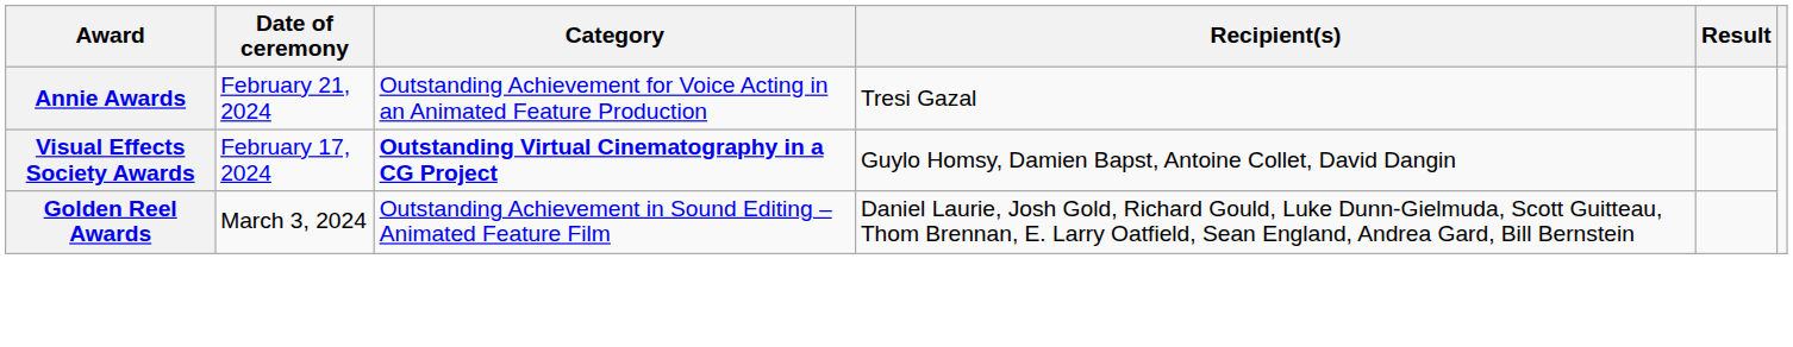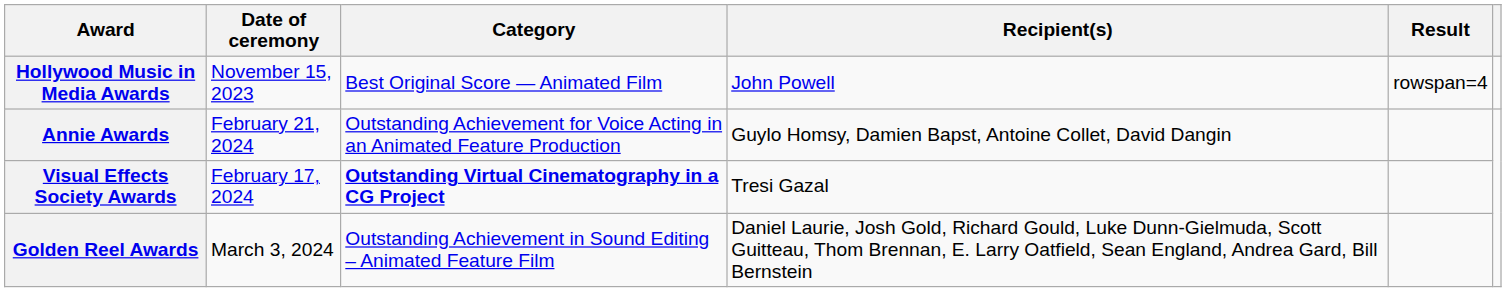+ row: Hollywood Music in Media Awards | November 15, 2023 | Best Original Score — Animated Film | John Powell | rowspan=4
Annie Awards | Recipient(s): Tresi Gazal -> Guylo Homsy, Damien Bapst, Antoine Collet, David Dangin
Visual Effects Society Awards | Recipient(s): Guylo Homsy, Damien Bapst, Antoine Collet, David Dangin -> Tresi Gazal
